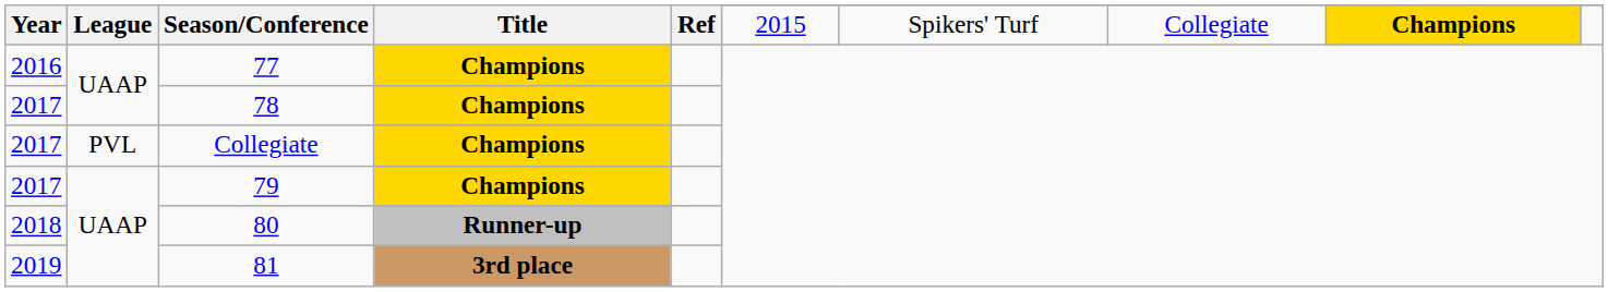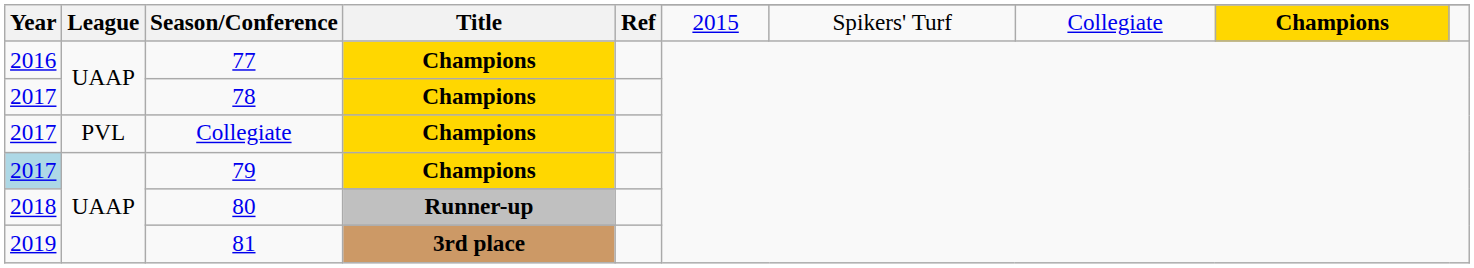79 | Year: no background -> lightblue background
